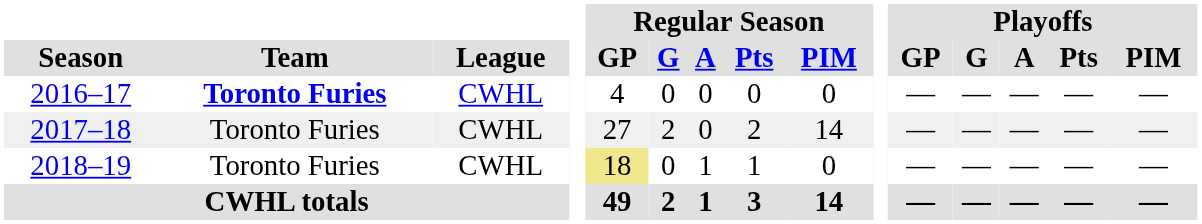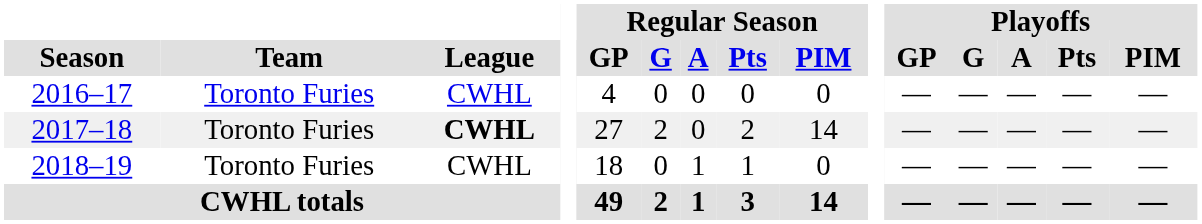2016–17 | Team: bold -> normal
2017–18 | League: normal -> bold
2018–19 | Regular Season / GP: khaki background -> no background
